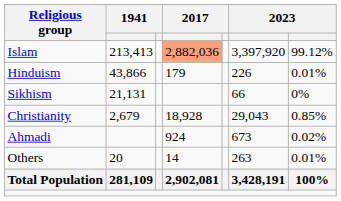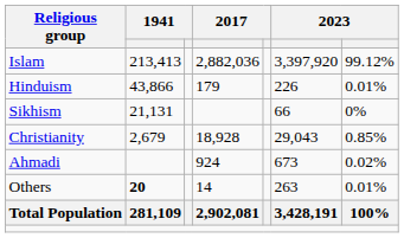Islam | column 4: lightsalmon background -> no background
Others | column 2: normal -> bold
